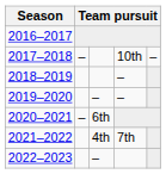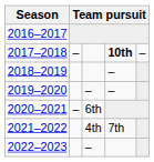2017–2018 | column 4: normal -> bold
